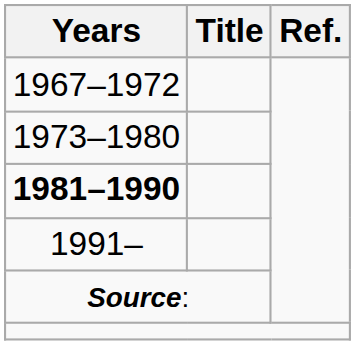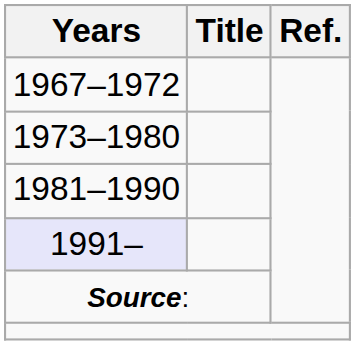1981–1990 | Years: bold -> normal
1991– | Years: no background -> lavender background
